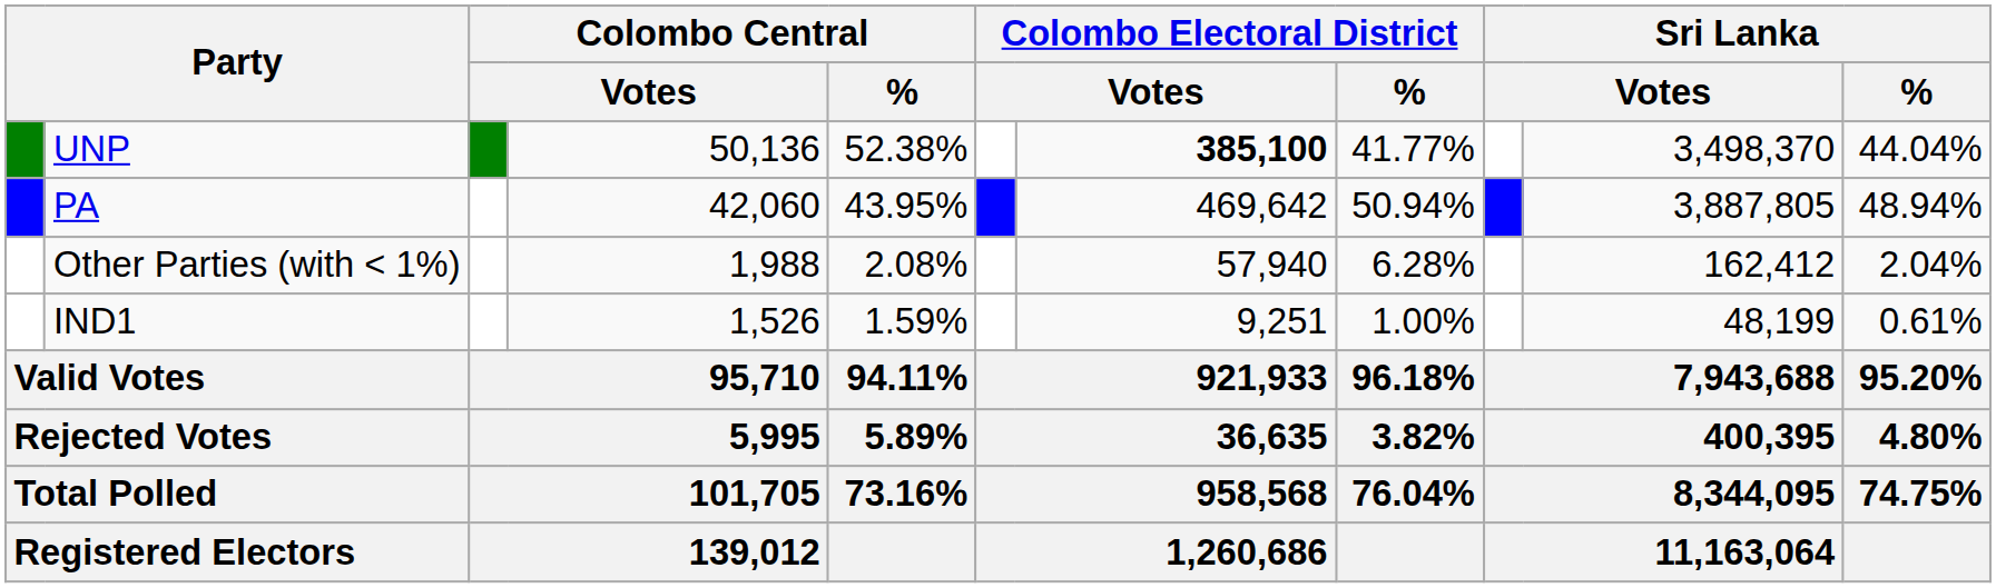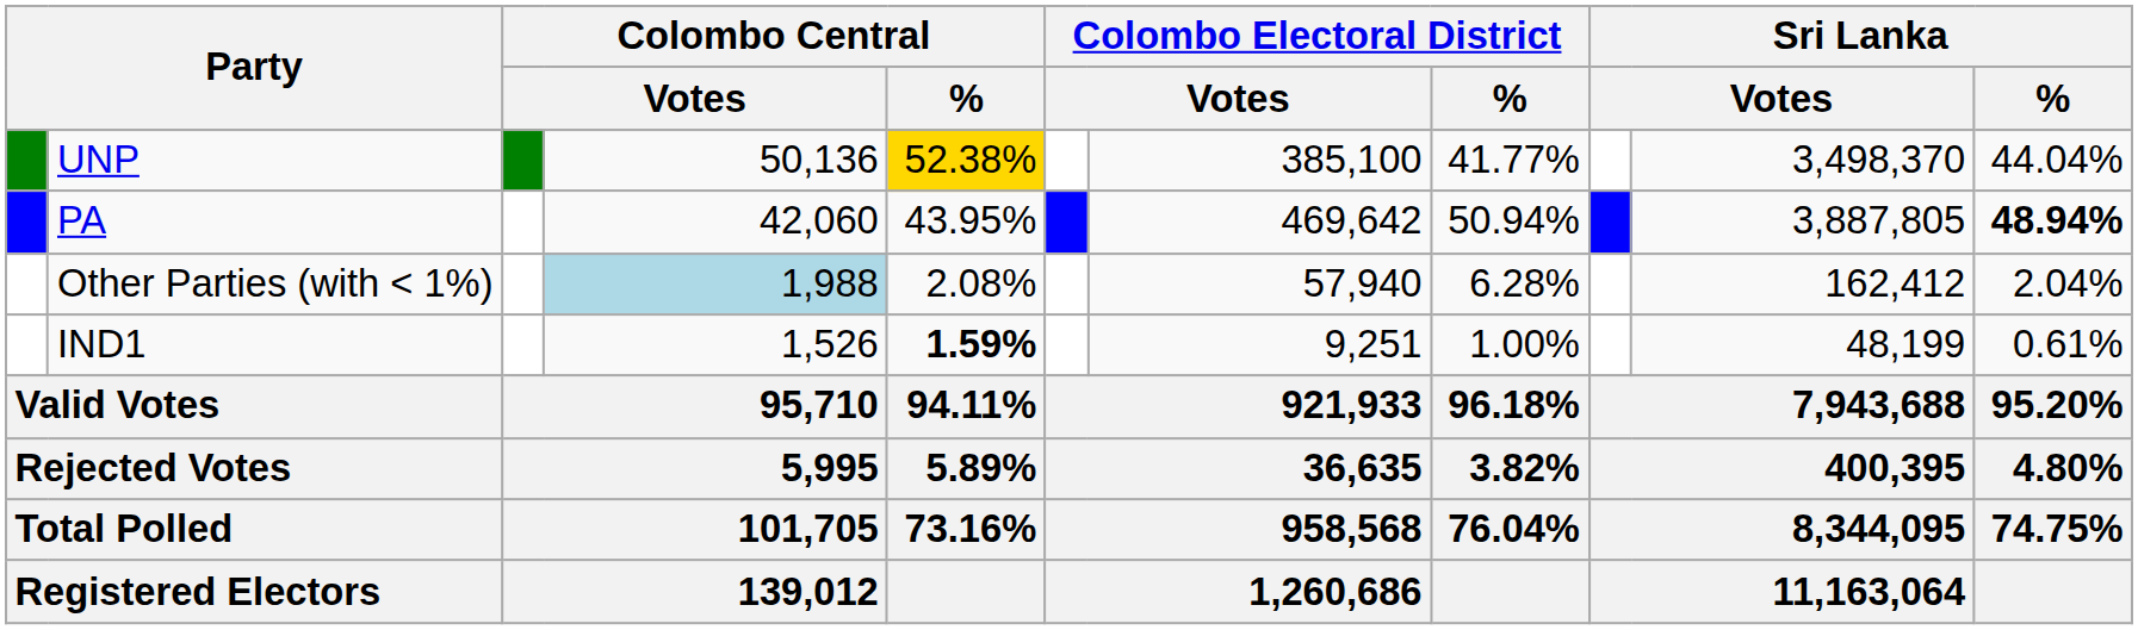UNP | Colombo Central / %: no background -> gold background
UNP | column 7: bold -> normal
PA | Sri Lanka / %: normal -> bold
Other Parties (with < 1%) | column 4: no background -> lightblue background
IND1 | Colombo Central / %: normal -> bold
